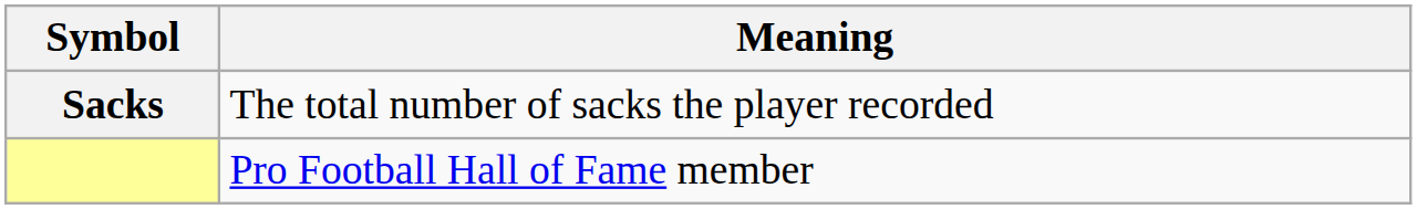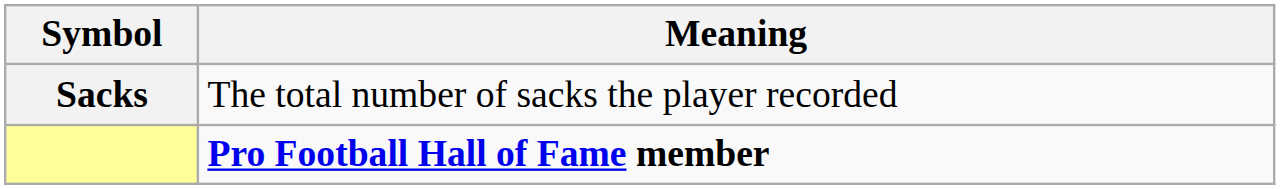row 3 | Meaning: normal -> bold
